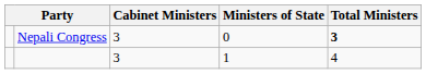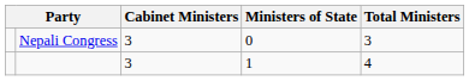Nepali Congress | Total Ministers: bold -> normal
